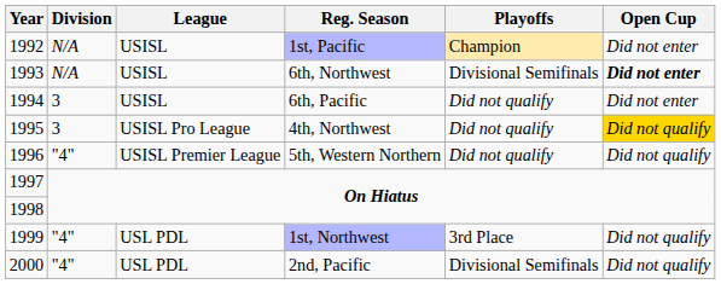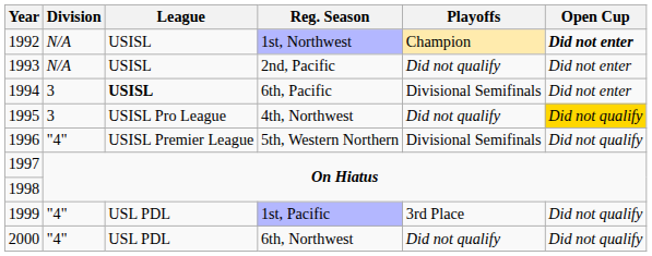1992 | Reg. Season: 1st, Pacific -> 1st, Northwest
1992 | Open Cup: normal -> bold
1993 | Reg. Season: 6th, Northwest -> 2nd, Pacific
1993 | Playoffs: Divisional Semifinals -> Did not qualify
1993 | Open Cup: bold -> normal
1994 | League: normal -> bold
1994 | Playoffs: Did not qualify -> Divisional Semifinals
1996 | Playoffs: Did not qualify -> Divisional Semifinals
1999 | Reg. Season: 1st, Northwest -> 1st, Pacific
2000 | Reg. Season: 2nd, Pacific -> 6th, Northwest
2000 | Playoffs: Divisional Semifinals -> Did not qualify
